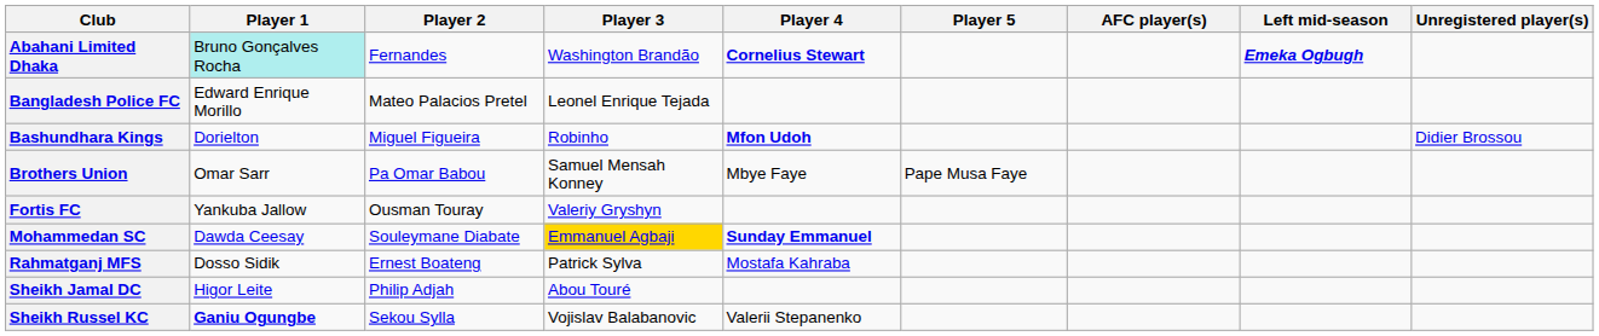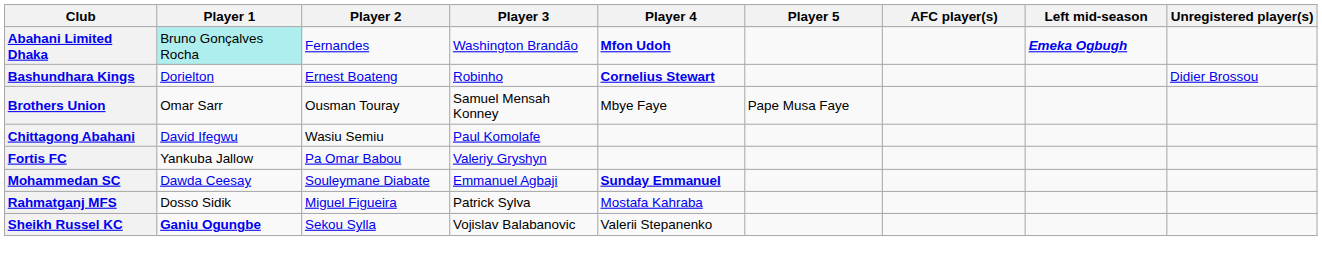Abahani Limited Dhaka | Player 4: Cornelius Stewart -> Mfon Udoh
- row: Bangladesh Police FC | Edward Enrique Morillo | Mateo Palacios Pretel | Leonel Enrique Tejada
Bashundhara Kings | Player 2: Miguel Figueira -> Ernest Boateng
Bashundhara Kings | Player 4: Mfon Udoh -> Cornelius Stewart
Brothers Union | Player 2: Pa Omar Babou -> Ousman Touray
+ row: Chittagong Abahani | David Ifegwu | Wasiu Semiu | Paul Komolafe
Fortis FC | Player 2: Ousman Touray -> Pa Omar Babou
Mohammedan SC | Player 3: gold background -> no background
Rahmatganj MFS | Player 2: Ernest Boateng -> Miguel Figueira
- row: Sheikh Jamal DC | Higor Leite | Philip Adjah | Abou Touré
